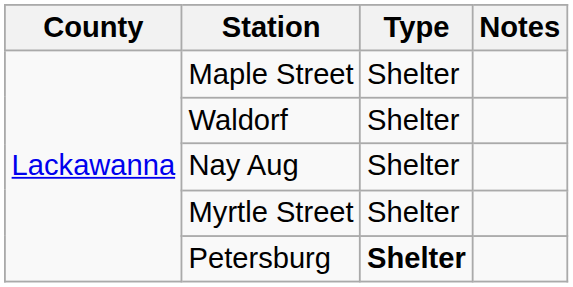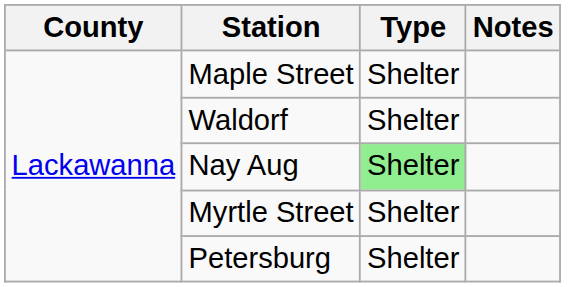Nay Aug | Type: no background -> lightgreen background
Petersburg | Type: bold -> normal
